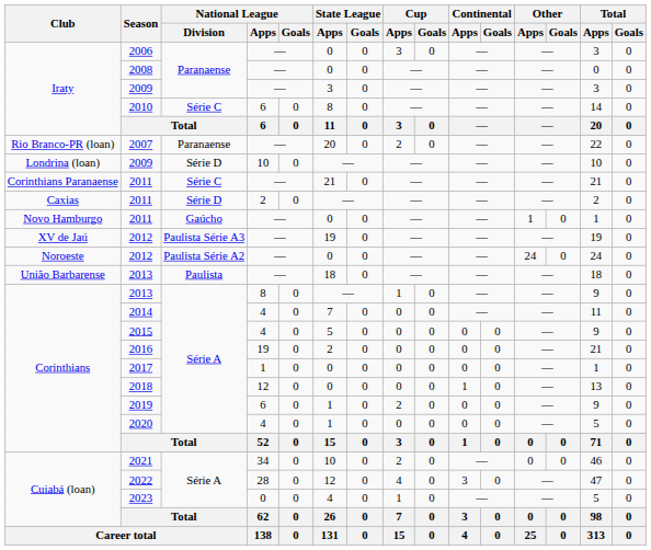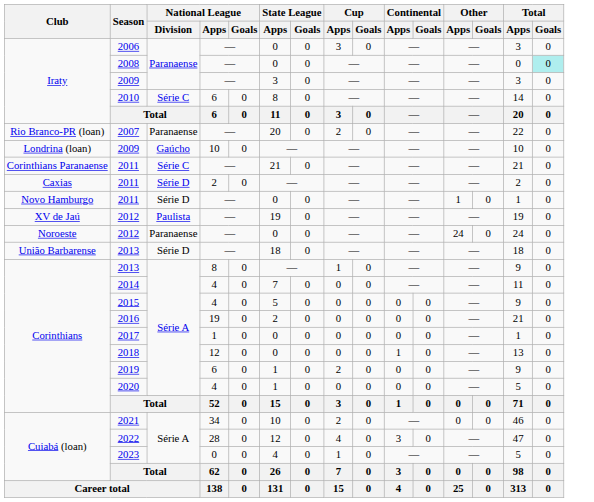2008 | Total / Goals: no background -> paleturquoise background
Londrina (loan) / 2009 | National League / Division: Série D -> Gaúcho
Novo Hamburgo / 2011 | National League / Division: Gaúcho -> Série D
XV de Jaú / 2012 | National League / Division: Paulista Série A3 -> Paulista
Noroeste / 2012 | National League / Division: Paulista Série A2 -> Paranaense
União Barbarense / 2013 | National League / Division: Paulista -> Série D
